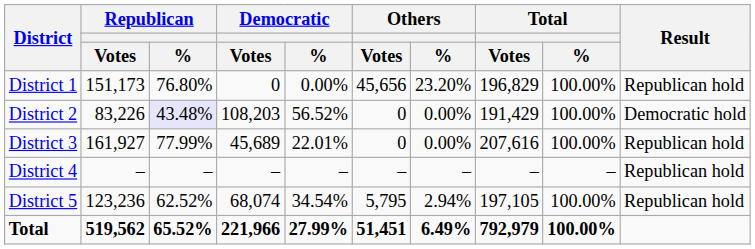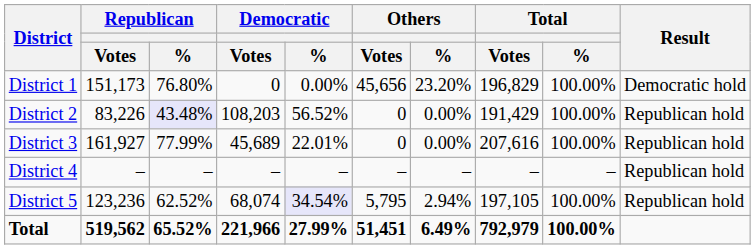District 1 | Result: Republican hold -> Democratic hold
District 2 | Result: Democratic hold -> Republican hold
District 5 | Democratic / %: no background -> lavender background
